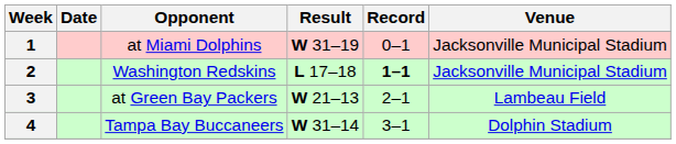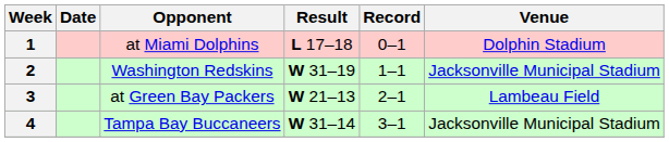1 | Result: W 31–19 -> L 17–18
1 | Venue: Jacksonville Municipal Stadium -> Dolphin Stadium
2 | Result: L 17–18 -> W 31–19
2 | Record: bold -> normal
4 | Venue: Dolphin Stadium -> Jacksonville Municipal Stadium
